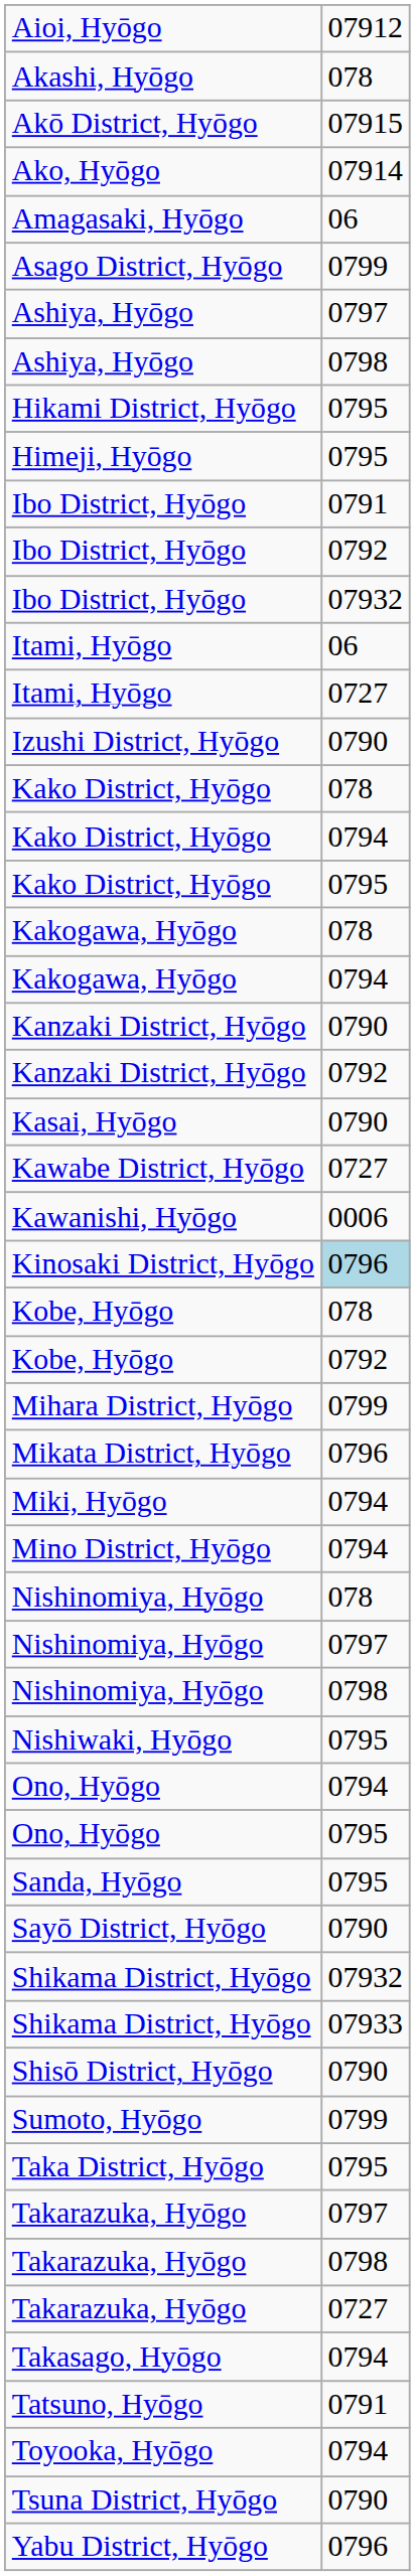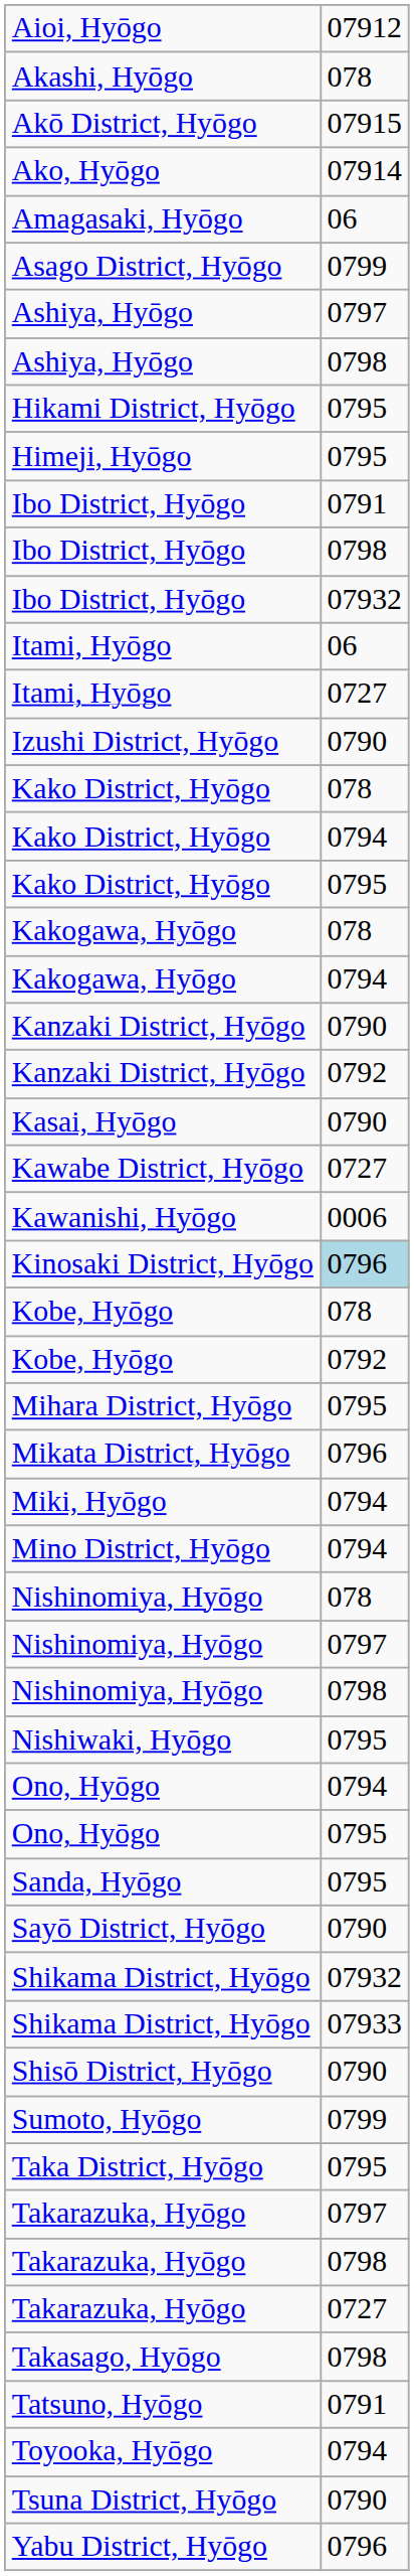row 12 | column 2: 0792 -> 0798
row 30 | column 2: 0799 -> 0795
row 50 | column 2: 0794 -> 0798
